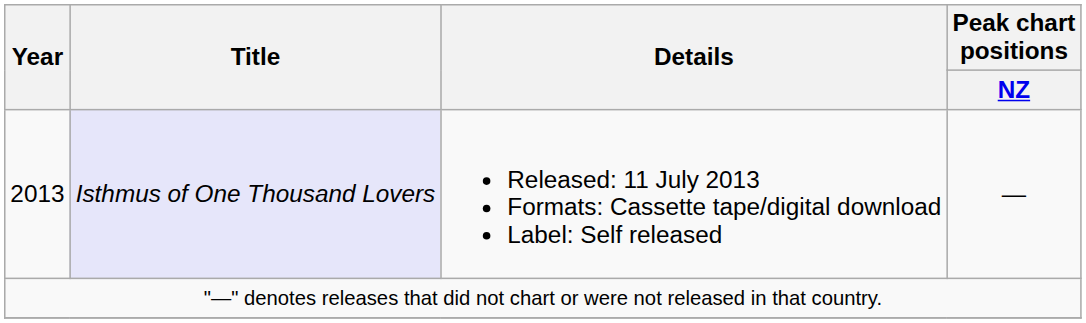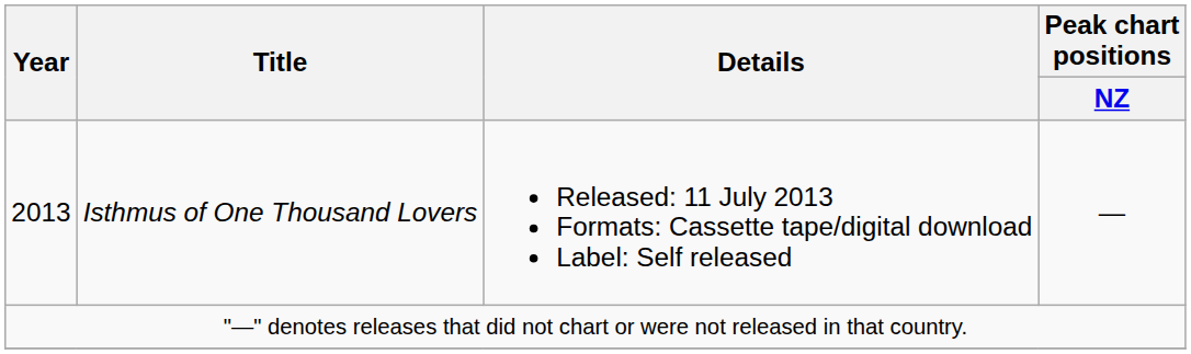2013 | Title: lavender background -> no background
